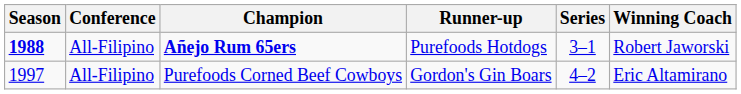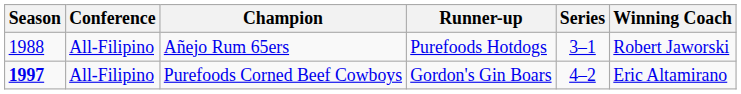row 2 | Season: bold -> normal
row 2 | Champion: bold -> normal
row 3 | Season: normal -> bold
